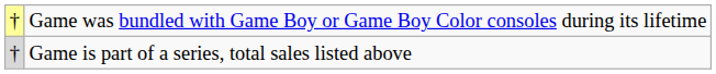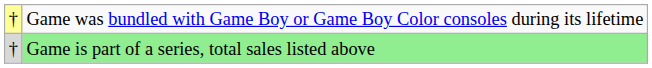row 2 | column 2: no background -> lightgreen background
